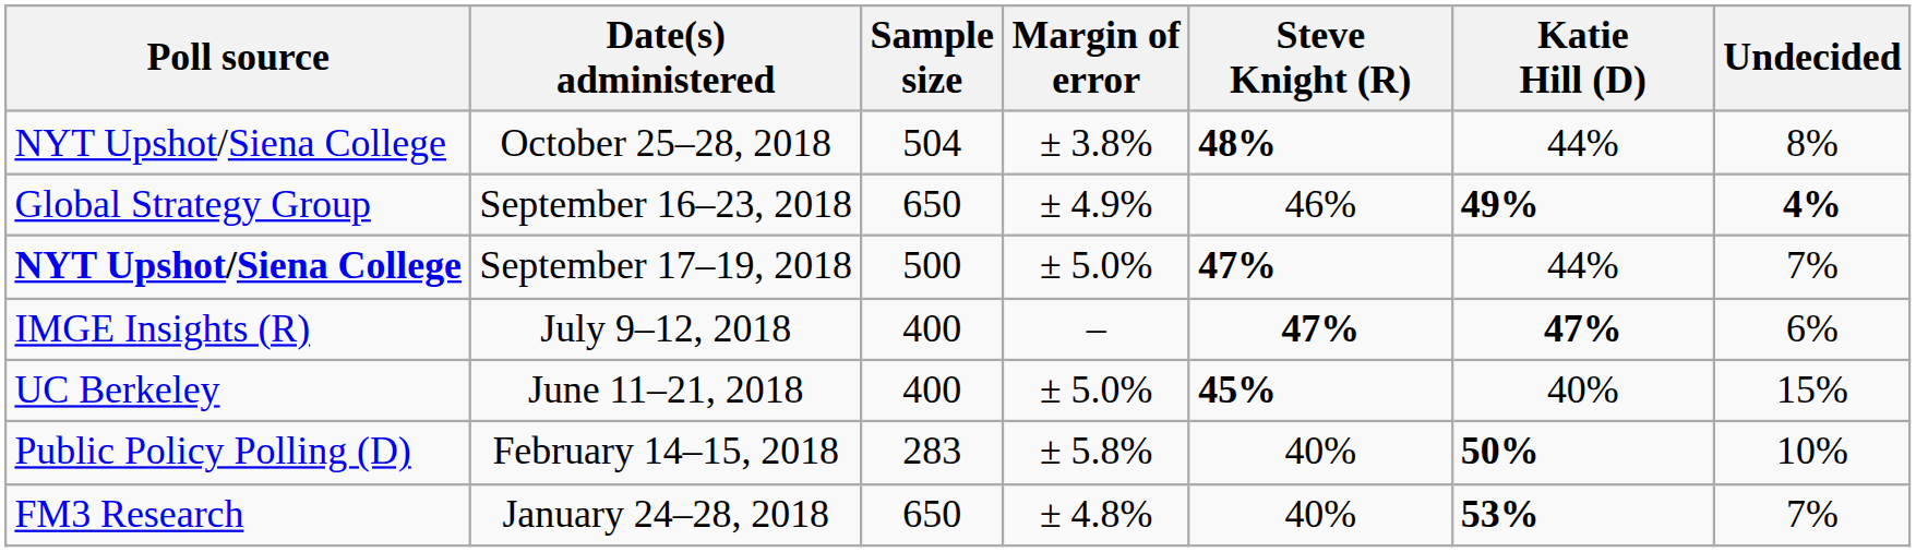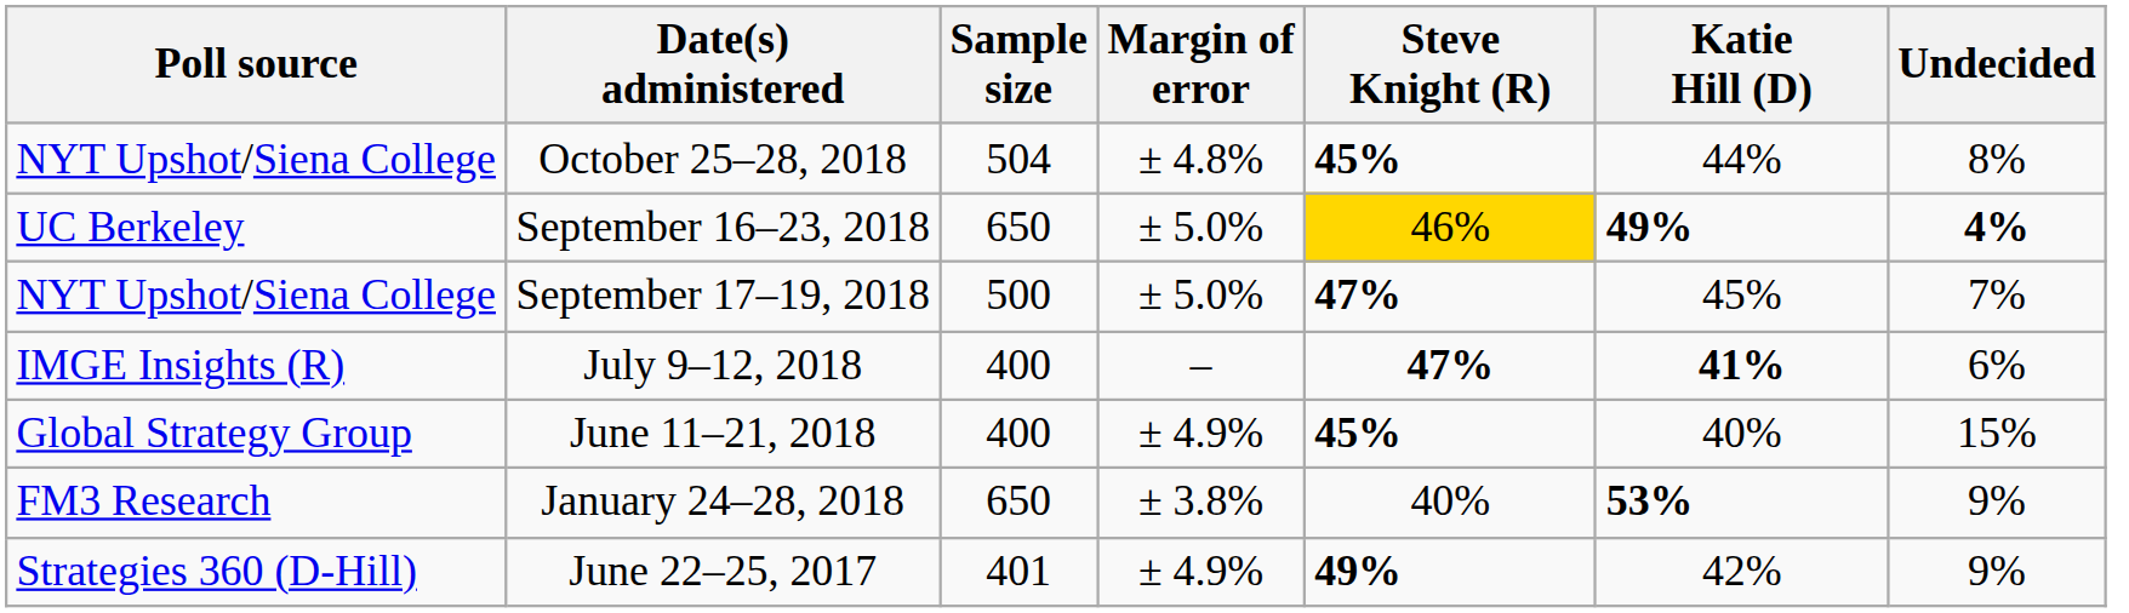October 25–28, 2018 | Margin of error: ± 3.8% -> ± 4.8%
October 25–28, 2018 | Steve Knight (R): 48% -> 45%
September 16–23, 2018 | Poll source: Global Strategy Group -> UC Berkeley
September 16–23, 2018 | Margin of error: ± 4.9% -> ± 5.0%
September 16–23, 2018 | Steve Knight (R): no background -> gold background
September 17–19, 2018 | Poll source: bold -> normal
September 17–19, 2018 | Katie Hill (D): 44% -> 45%
July 9–12, 2018 | Katie Hill (D): 47% -> 41%
June 11–21, 2018 | Poll source: UC Berkeley -> Global Strategy Group
June 11–21, 2018 | Margin of error: ± 5.0% -> ± 4.9%
- row: Public Policy Polling (D) | February 14–15, 2018 | 283 | ± 5.8% | 40% | 50% | 10%
January 24–28, 2018 | Margin of error: ± 4.8% -> ± 3.8%
January 24–28, 2018 | Undecided: 7% -> 9%
+ row: Strategies 360 (D-Hill) | June 22–25, 2017 | 401 | ± 4.9% | 49% | 42% | 9%
